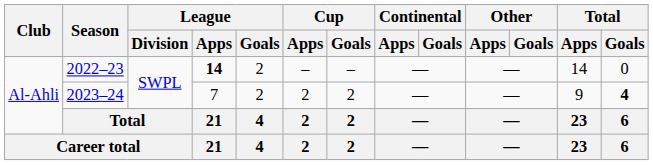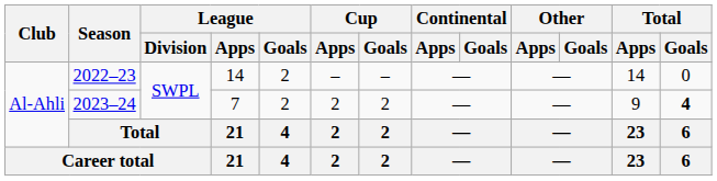2022–23 | League / Apps: bold -> normal
